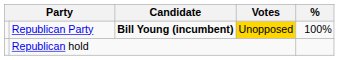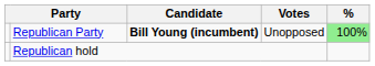Republican Party | Votes: gold background -> no background
Republican Party | %: no background -> lightgreen background
